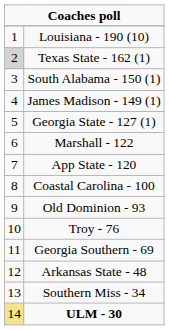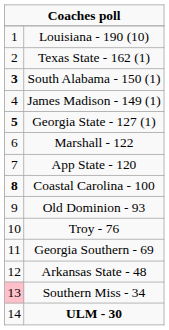Texas State - 162 (1) | column 1: lightgrey background -> no background
South Alabama - 150 (1) | column 1: normal -> bold
Georgia State - 127 (1) | column 1: normal -> bold
Coastal Carolina - 100 | column 1: normal -> bold
Southern Miss - 34 | column 1: no background -> pink background
ULM - 30 | column 1: khaki background -> no background
